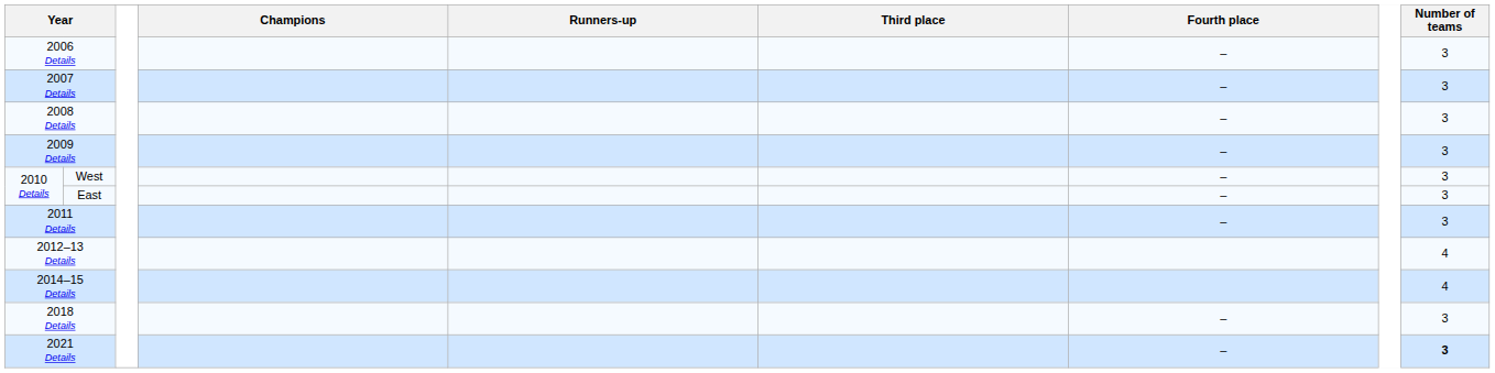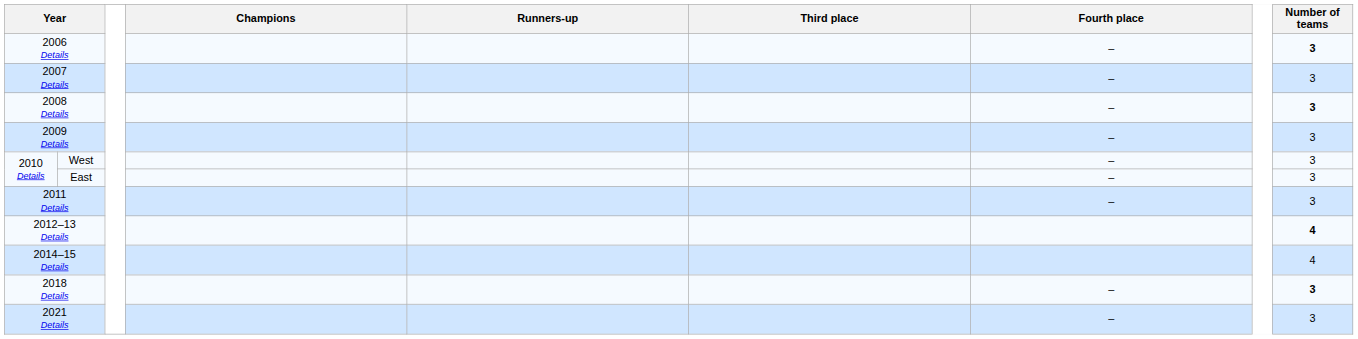2006 Details | Number of teams: normal -> bold
2008 Details | Number of teams: normal -> bold
2012–13 Details | Number of teams: normal -> bold
2018 Details | Number of teams: normal -> bold
2021 Details | Number of teams: bold -> normal
